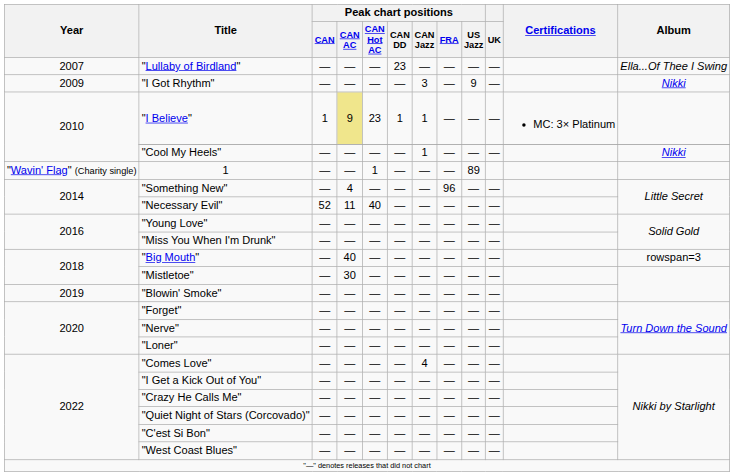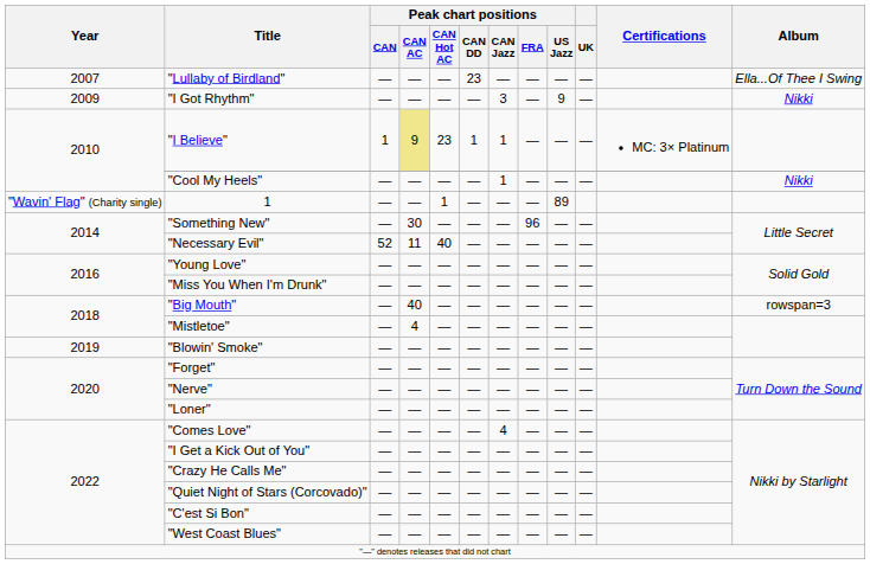"Something New" | Peak chart positions / CAN AC: 4 -> 30
"Mistletoe" | Peak chart positions / CAN AC: 30 -> 4
